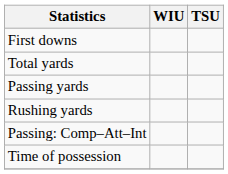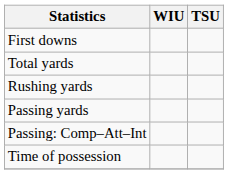rows swapped: Rushing yards <-> Passing yards
